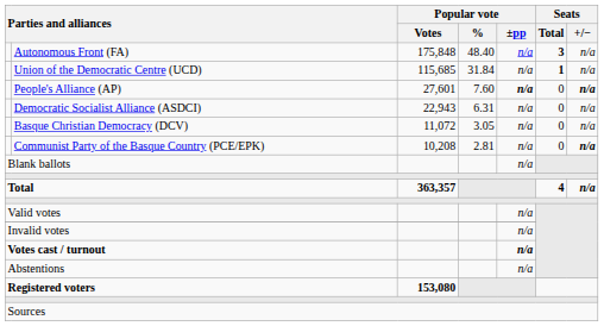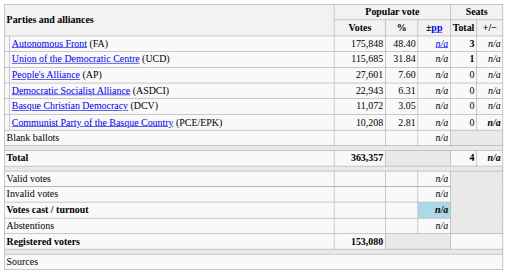People's Alliance (AP) | Popular vote / ±pp: bold -> normal
People's Alliance (AP) | Seats / +/−: bold -> normal
Votes cast / turnout | Popular vote / ±pp: no background -> lightblue background
